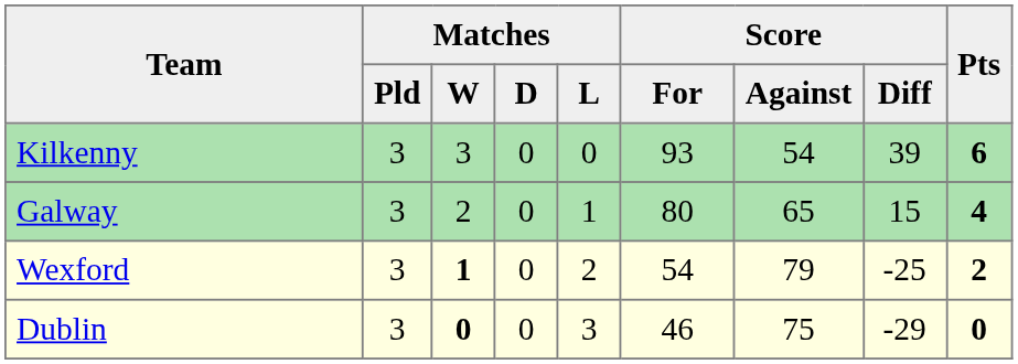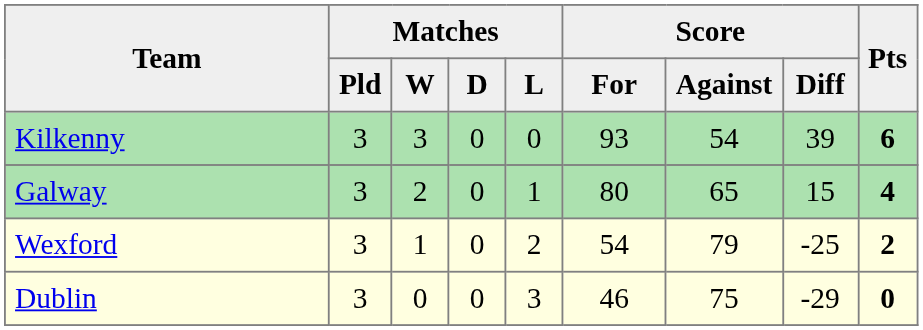Wexford | Matches / W: bold -> normal
Dublin | Matches / W: bold -> normal
